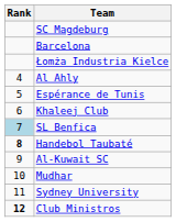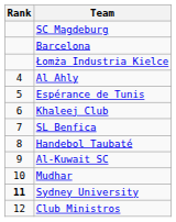SL Benfica | Rank: lightblue background -> no background
Handebol Taubaté | Rank: bold -> normal
Sydney University | Rank: normal -> bold
Club Ministros | Rank: bold -> normal
